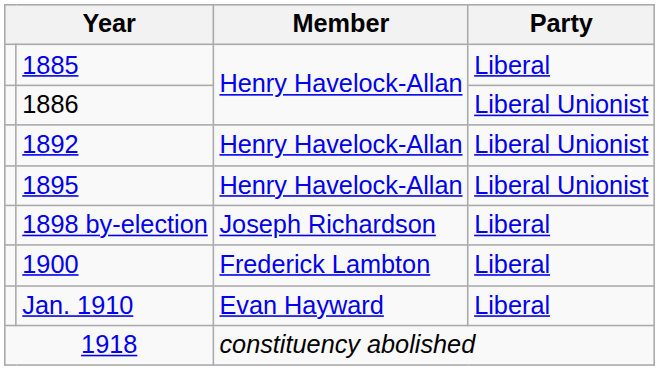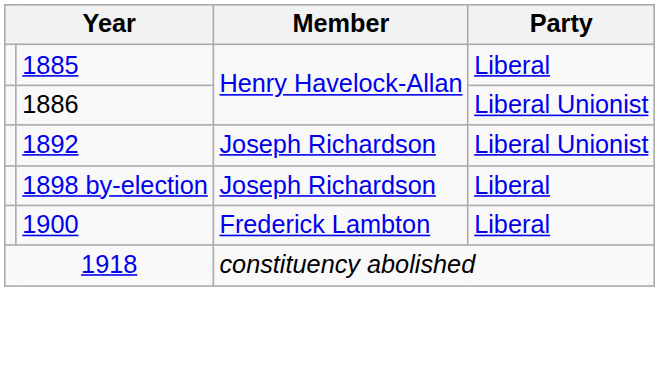1892 | Member: Henry Havelock-Allan -> Joseph Richardson
- row: 1895 | Henry Havelock-Allan | Liberal Unionist
- row: Jan. 1910 | Evan Hayward | Liberal
